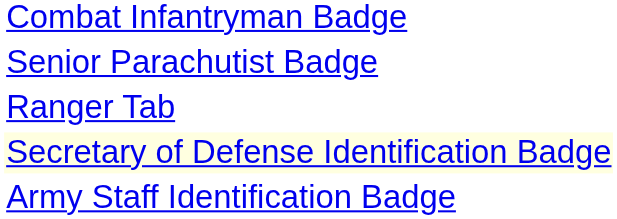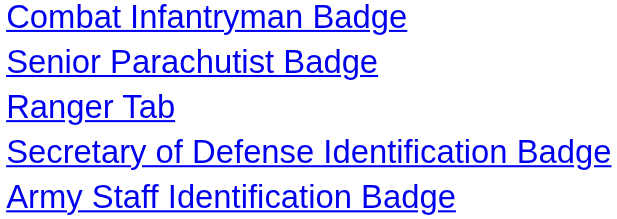row 4 | column 1: lightyellow background -> no background
